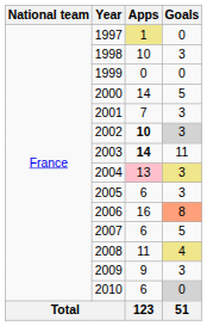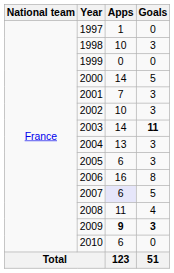1997 | Apps: khaki background -> no background
2002 | Apps: bold -> normal
2002 | Goals: lightgrey background -> no background
2003 | Apps: bold -> normal
2003 | Goals: normal -> bold
2004 | Apps: pink background -> no background
2004 | Goals: khaki background -> no background
2006 | Goals: lightsalmon background -> no background
2007 | Apps: no background -> lavender background
2008 | Goals: khaki background -> no background
2009 | Apps: normal -> bold
2009 | Goals: normal -> bold
2010 | Goals: lightgrey background -> no background
